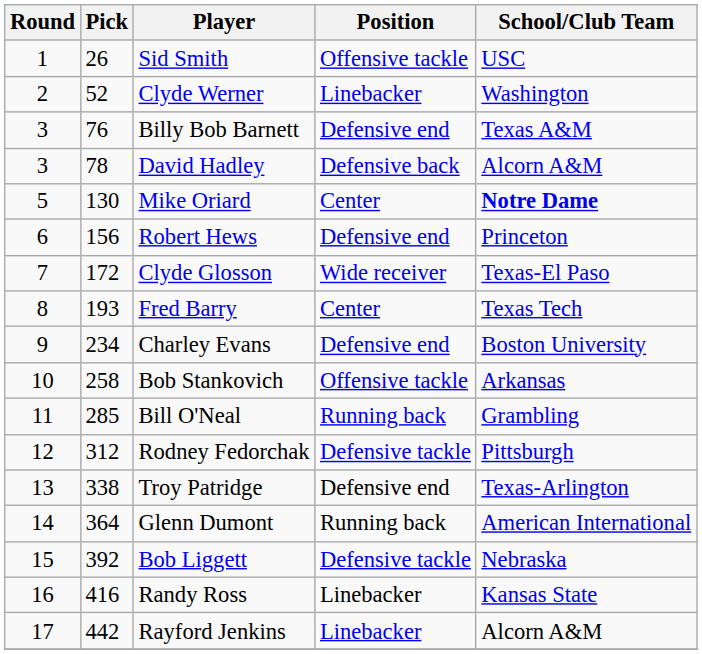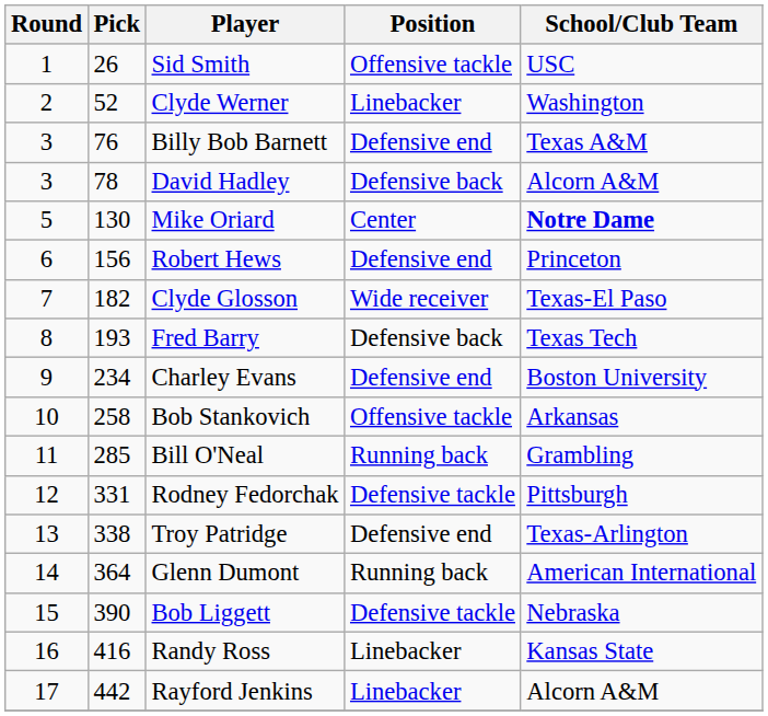Clyde Glosson | Pick: 172 -> 182
Fred Barry | Position: Center -> Defensive back
Rodney Fedorchak | Pick: 312 -> 331
Bob Liggett | Pick: 392 -> 390
